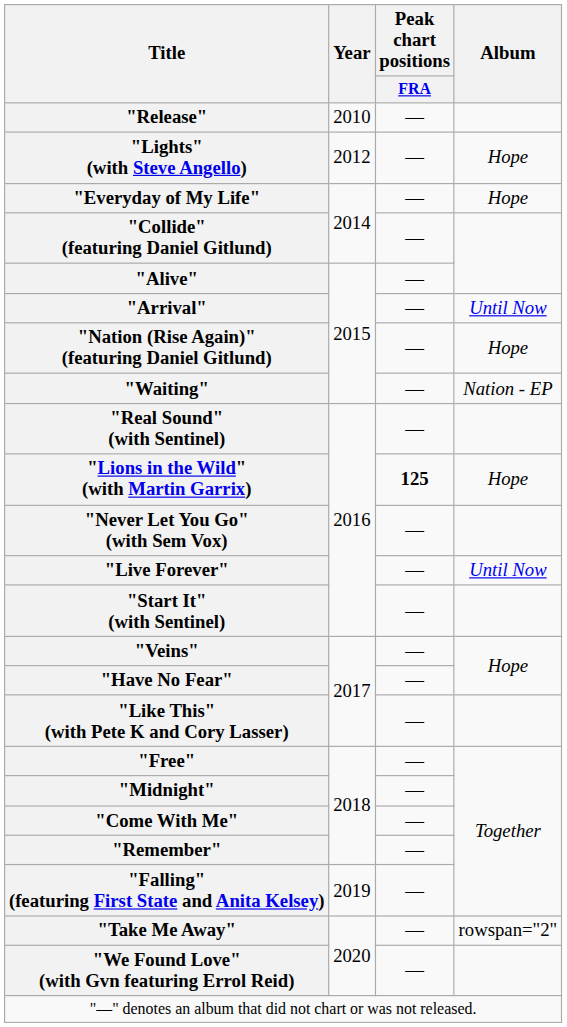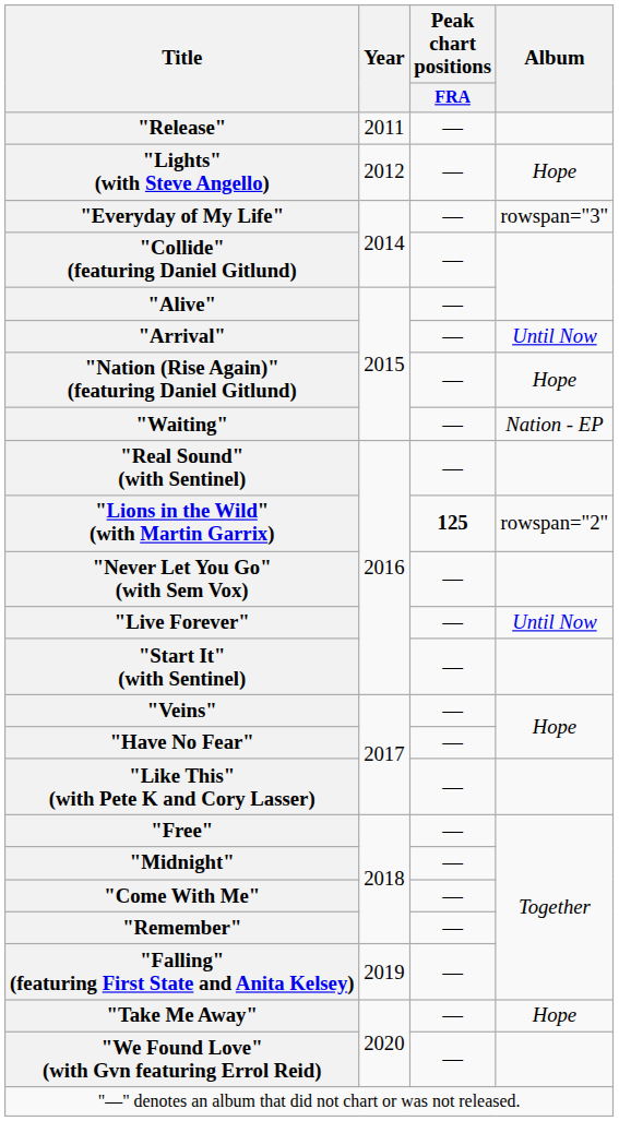"Release" | Year: 2010 -> 2011
"Everyday of My Life" | Album: Hope -> rowspan="3"
"Lions in the Wild" (with Martin Garrix) | Album: Hope -> rowspan="2"
"Take Me Away" | Album: rowspan="2" -> Hope
